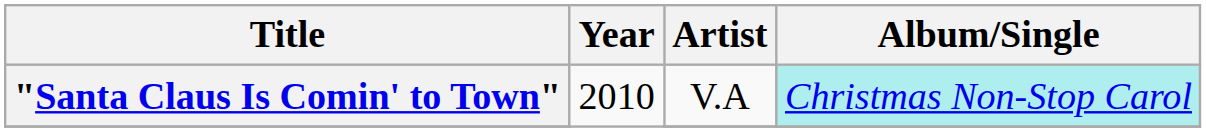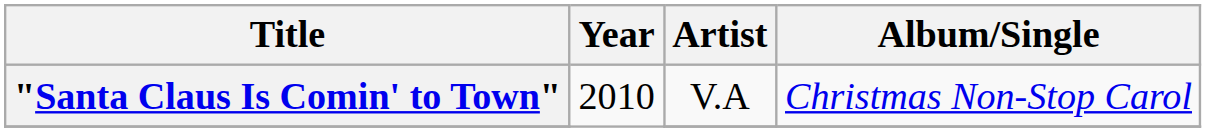"Santa Claus Is Comin' to Town" | Album/Single: paleturquoise background -> no background
